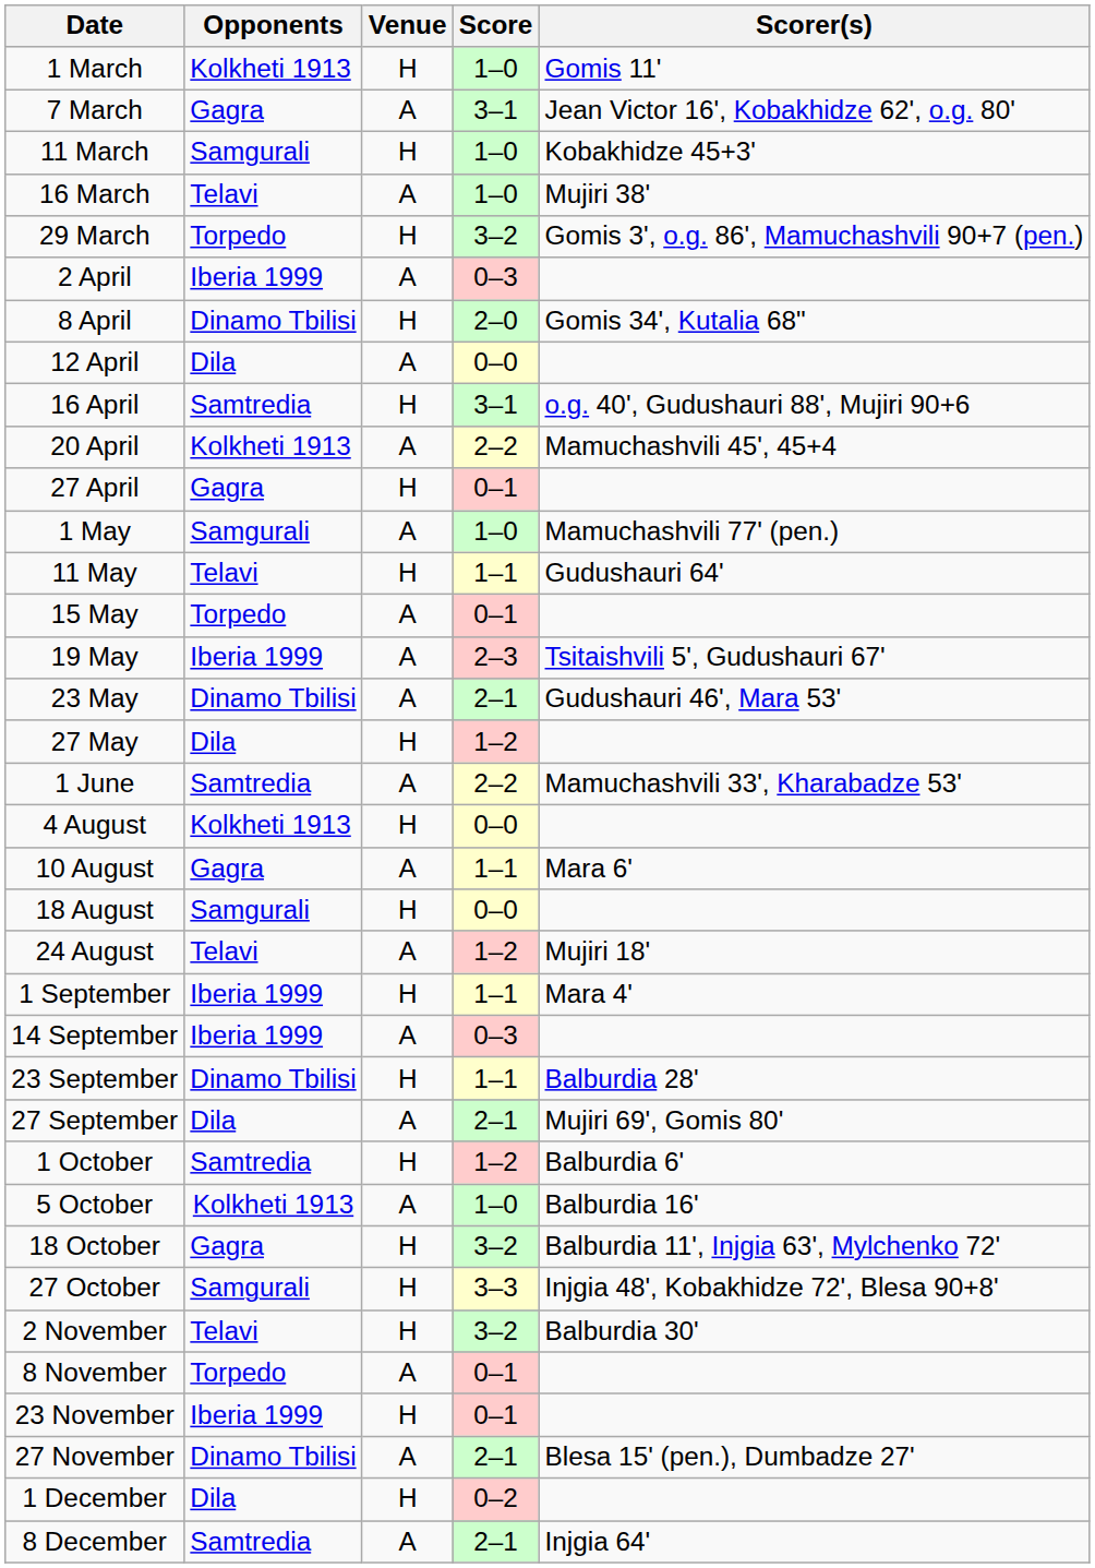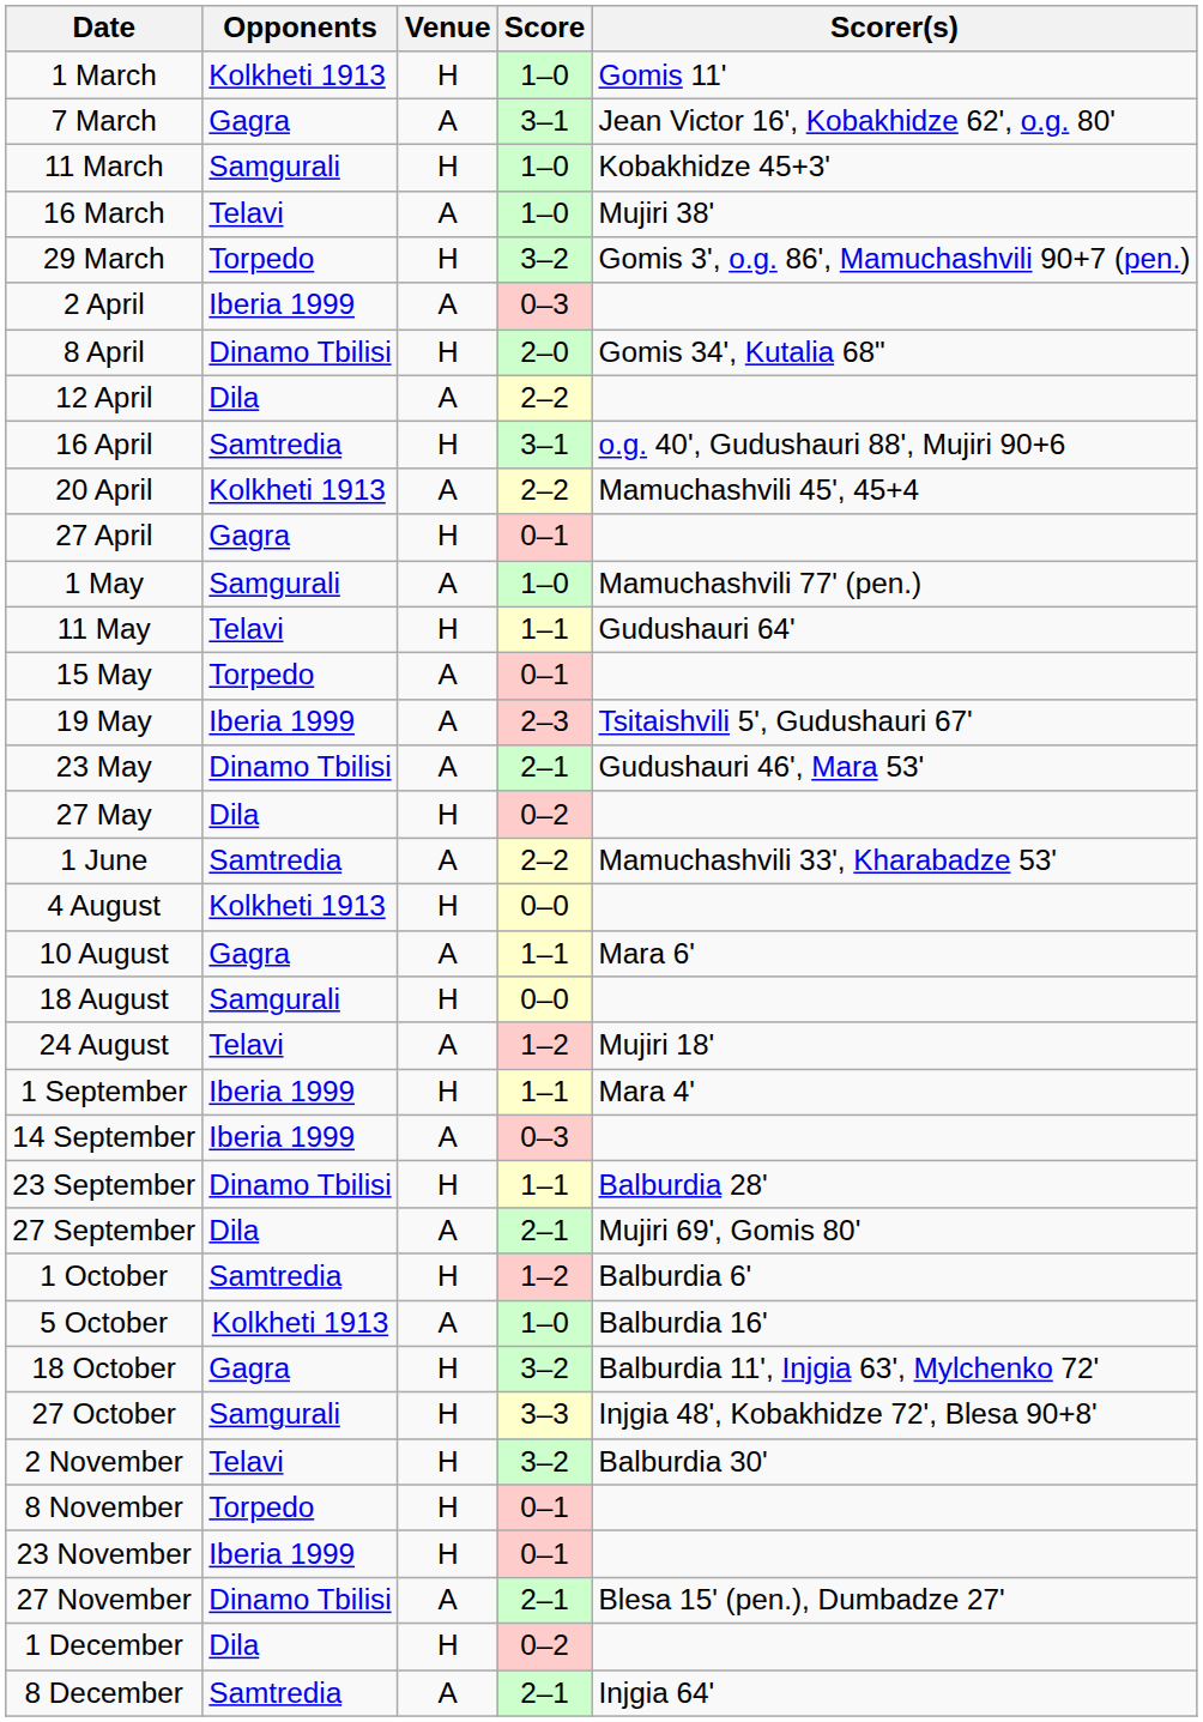12 April | Score: 0–0 -> 2–2
27 May | Score: 1–2 -> 0–2
8 November | Venue: A -> H
